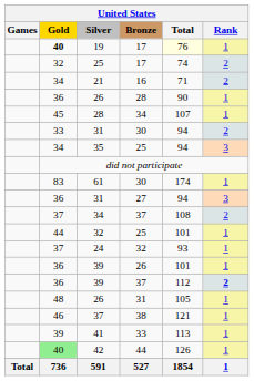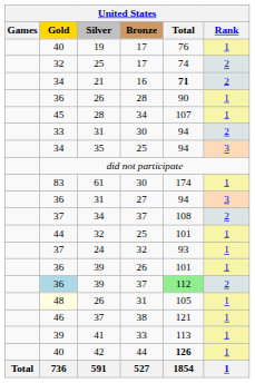19 | Gold: bold -> normal
19 | Total: lightyellow background -> no background
21 | Total: normal -> bold
39 / 37 | Gold: no background -> lightblue background
39 / 37 | Total: no background -> lightgreen background
39 / 37 | Rank: bold -> normal
26 / 31 | Gold: no background -> lightyellow background
42 | Gold: lightgreen background -> no background
42 | Total: normal -> bold
